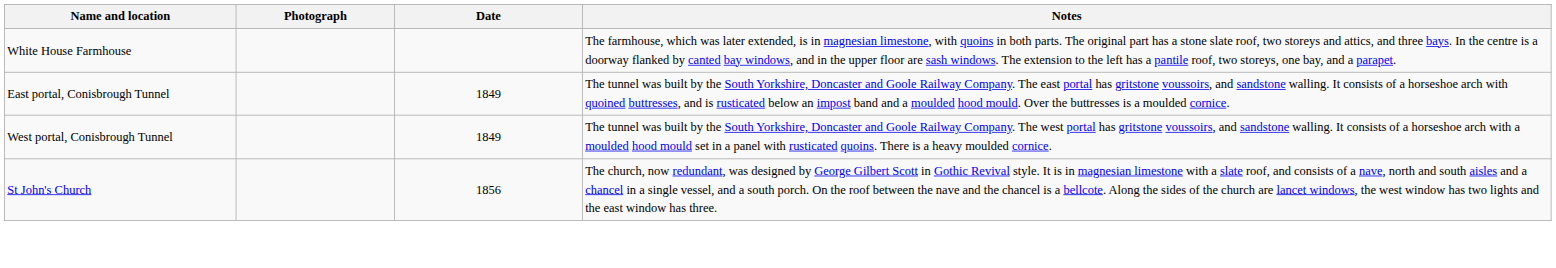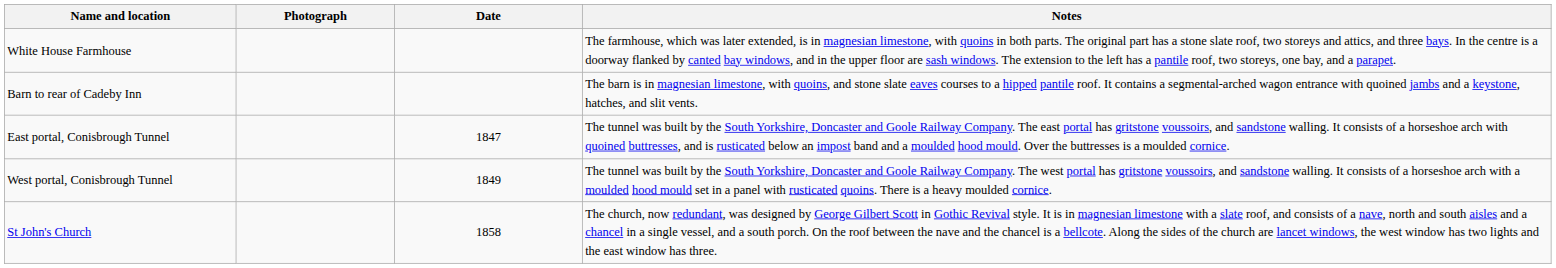+ row: Barn to rear of Cadeby Inn | The barn is in magnesian limestone, with quoins, and stone slate eaves courses to a hipped pantile roof. It contains a segmental-arched wagon entrance with quoined jambs and a keystone, hatches, and slit vents.
East portal, Conisbrough Tunnel | Date: 1849 -> 1847
St John's Church | Date: 1856 -> 1858
